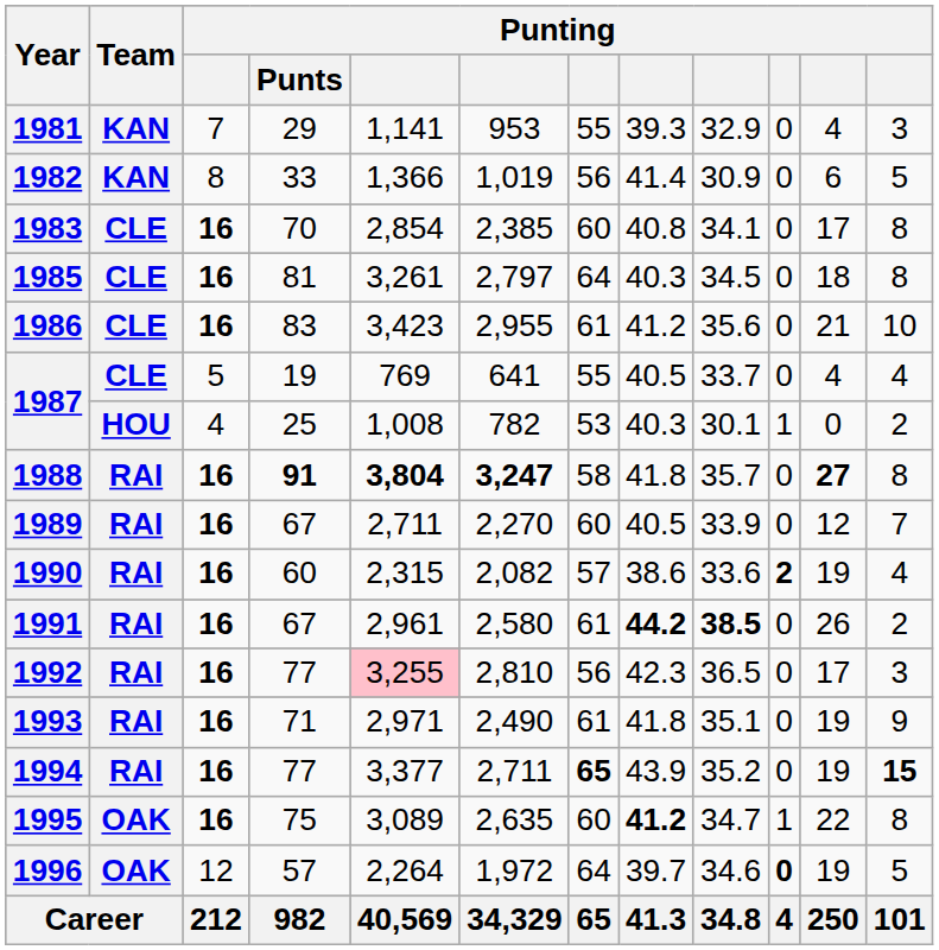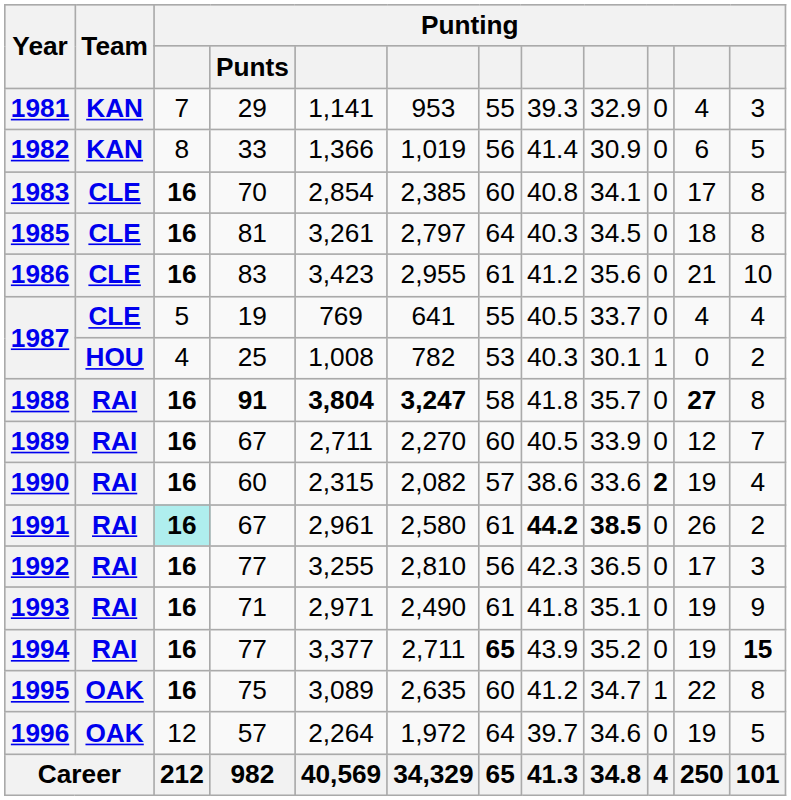1991 | column 3: no background -> paleturquoise background
1992 | column 5: pink background -> no background
1995 | column 8: bold -> normal
1996 | column 10: bold -> normal
